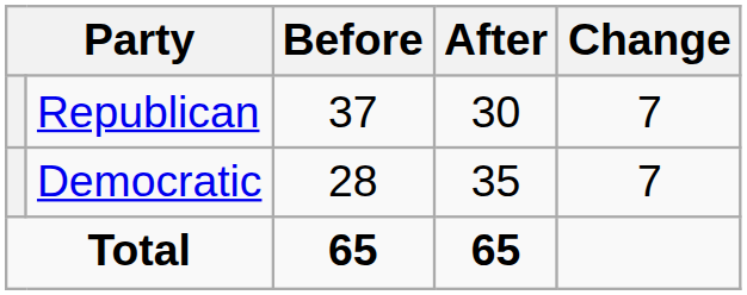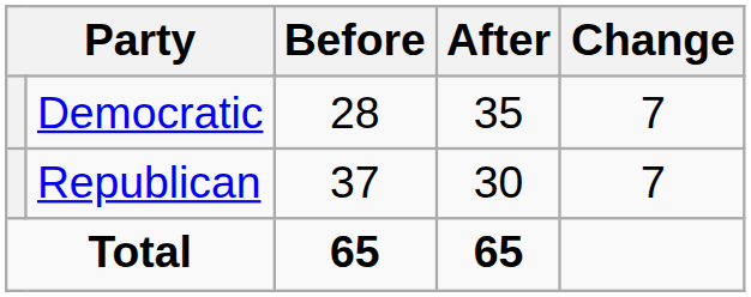rows swapped: Democratic <-> Republican
